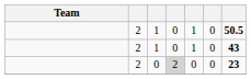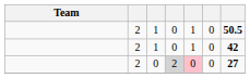row 3 | column 7: 43 -> 42
row 4 | column 5: no background -> pink background
row 4 | column 7: 23 -> 27
